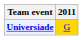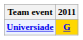Universiade | 2011: normal -> bold
